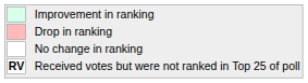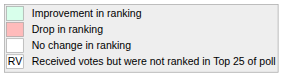Received votes but were not ranked in Top 25 of poll | column 1: bold -> normal
